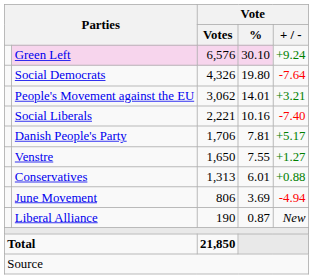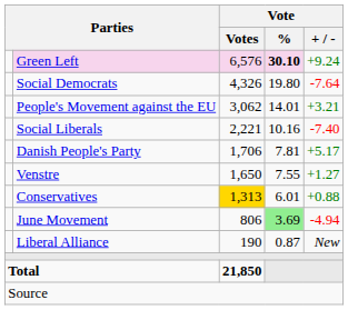Green Left | Vote / %: normal -> bold
Conservatives | Vote / Votes: no background -> gold background
June Movement | Vote / %: no background -> lightgreen background
